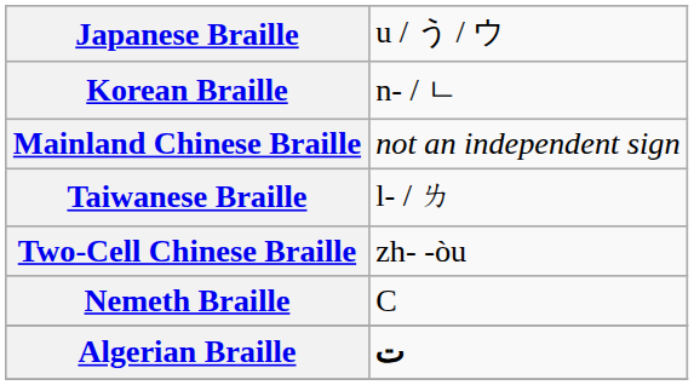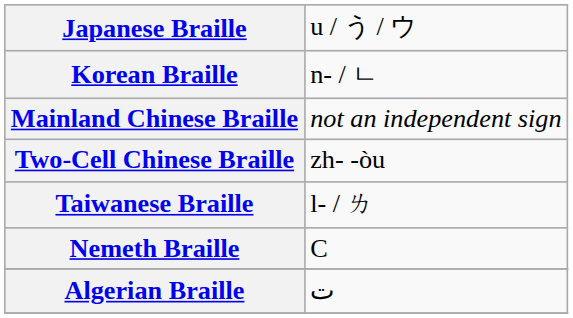rows swapped: Taiwanese Braille <-> Two-Cell Chinese Braille
Algerian Braille | column 2: bold -> normal
